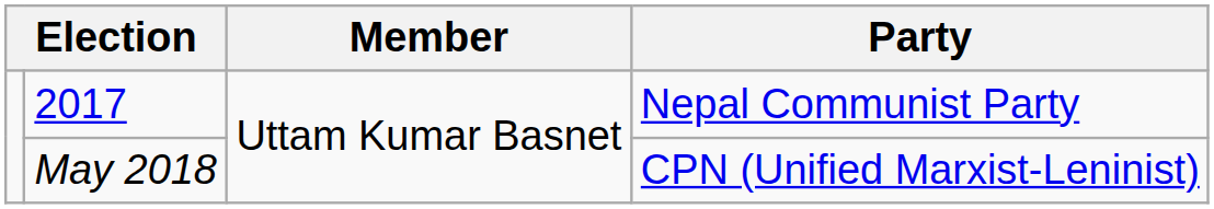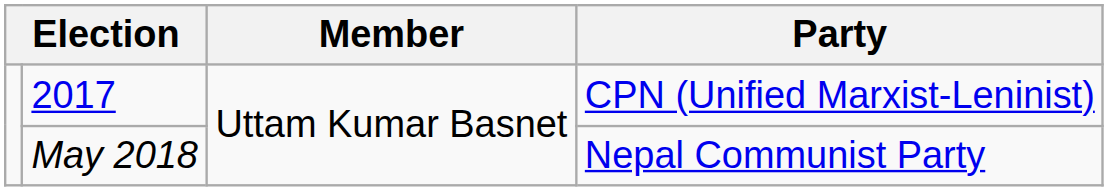2017 | Party: Nepal Communist Party -> CPN (Unified Marxist-Leninist)
May 2018 | Party: CPN (Unified Marxist-Leninist) -> Nepal Communist Party
